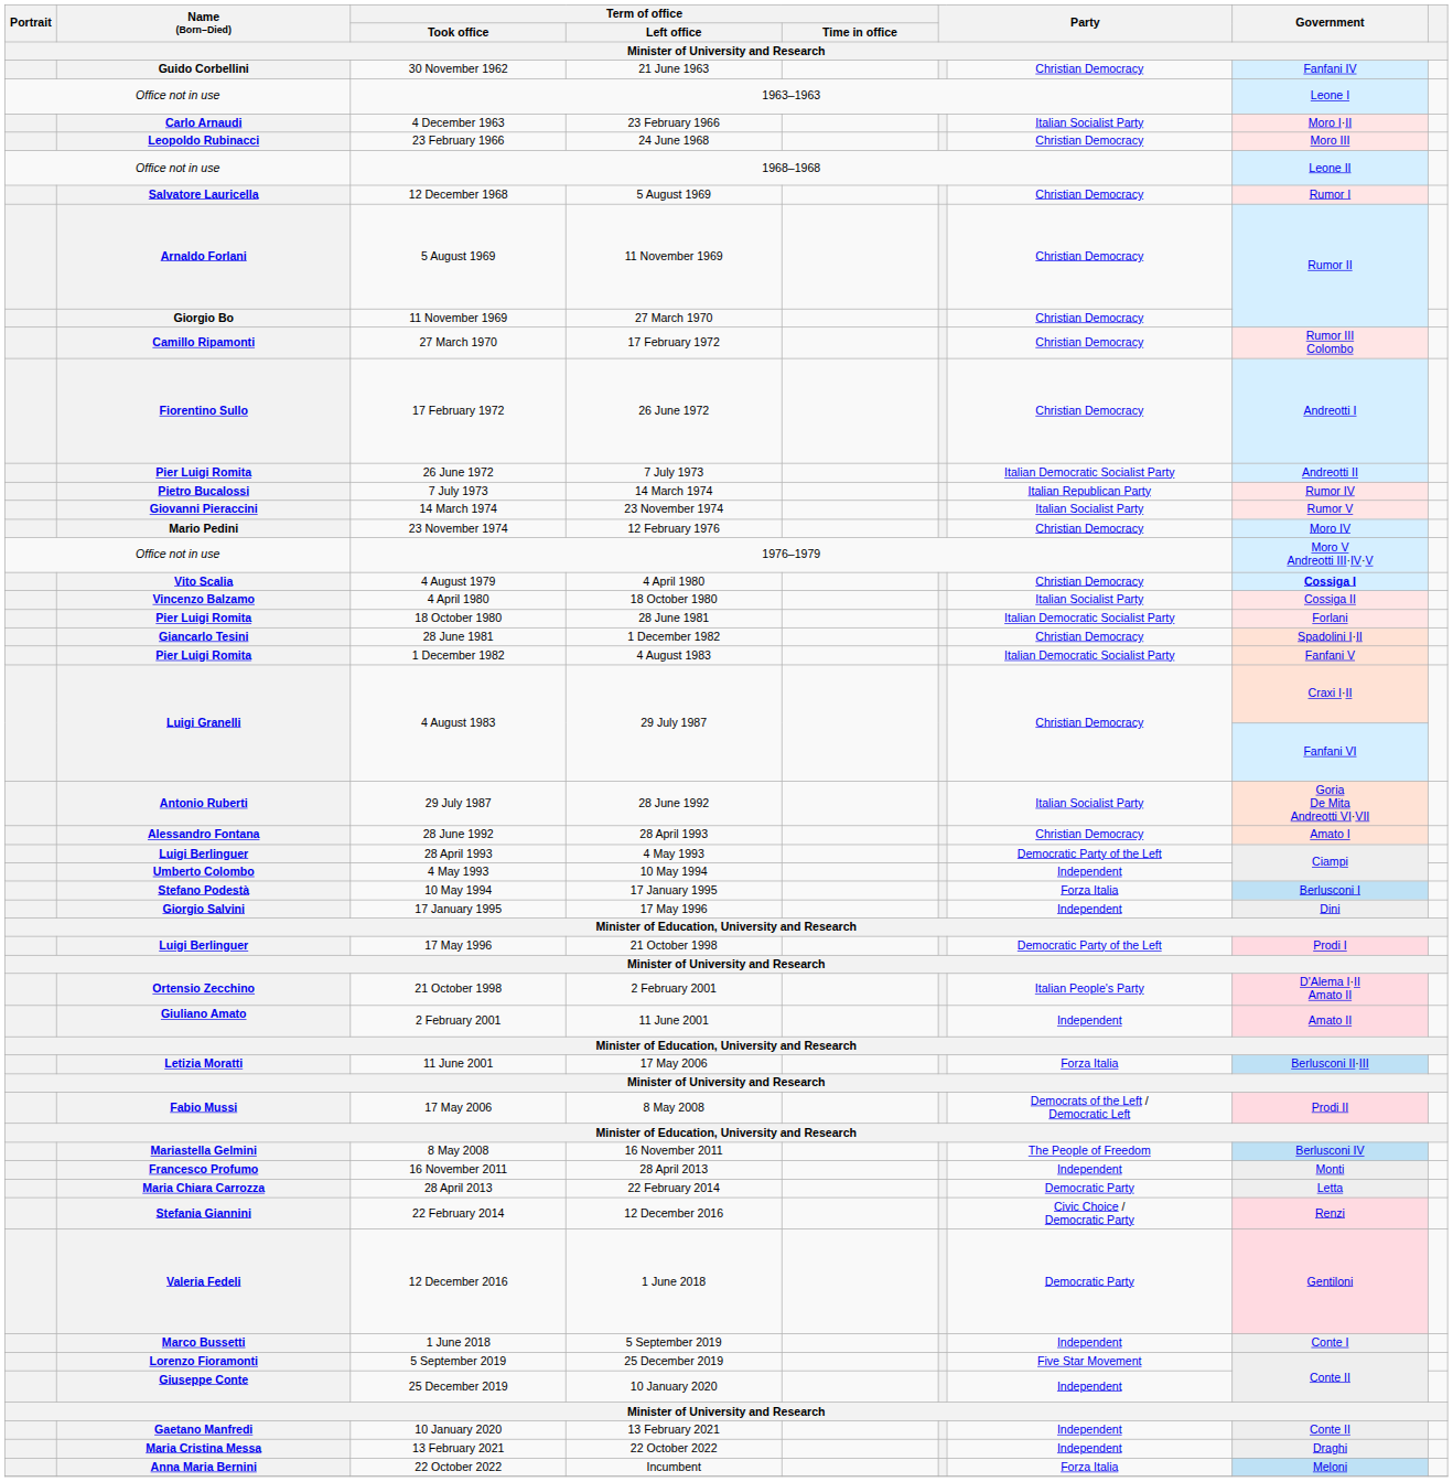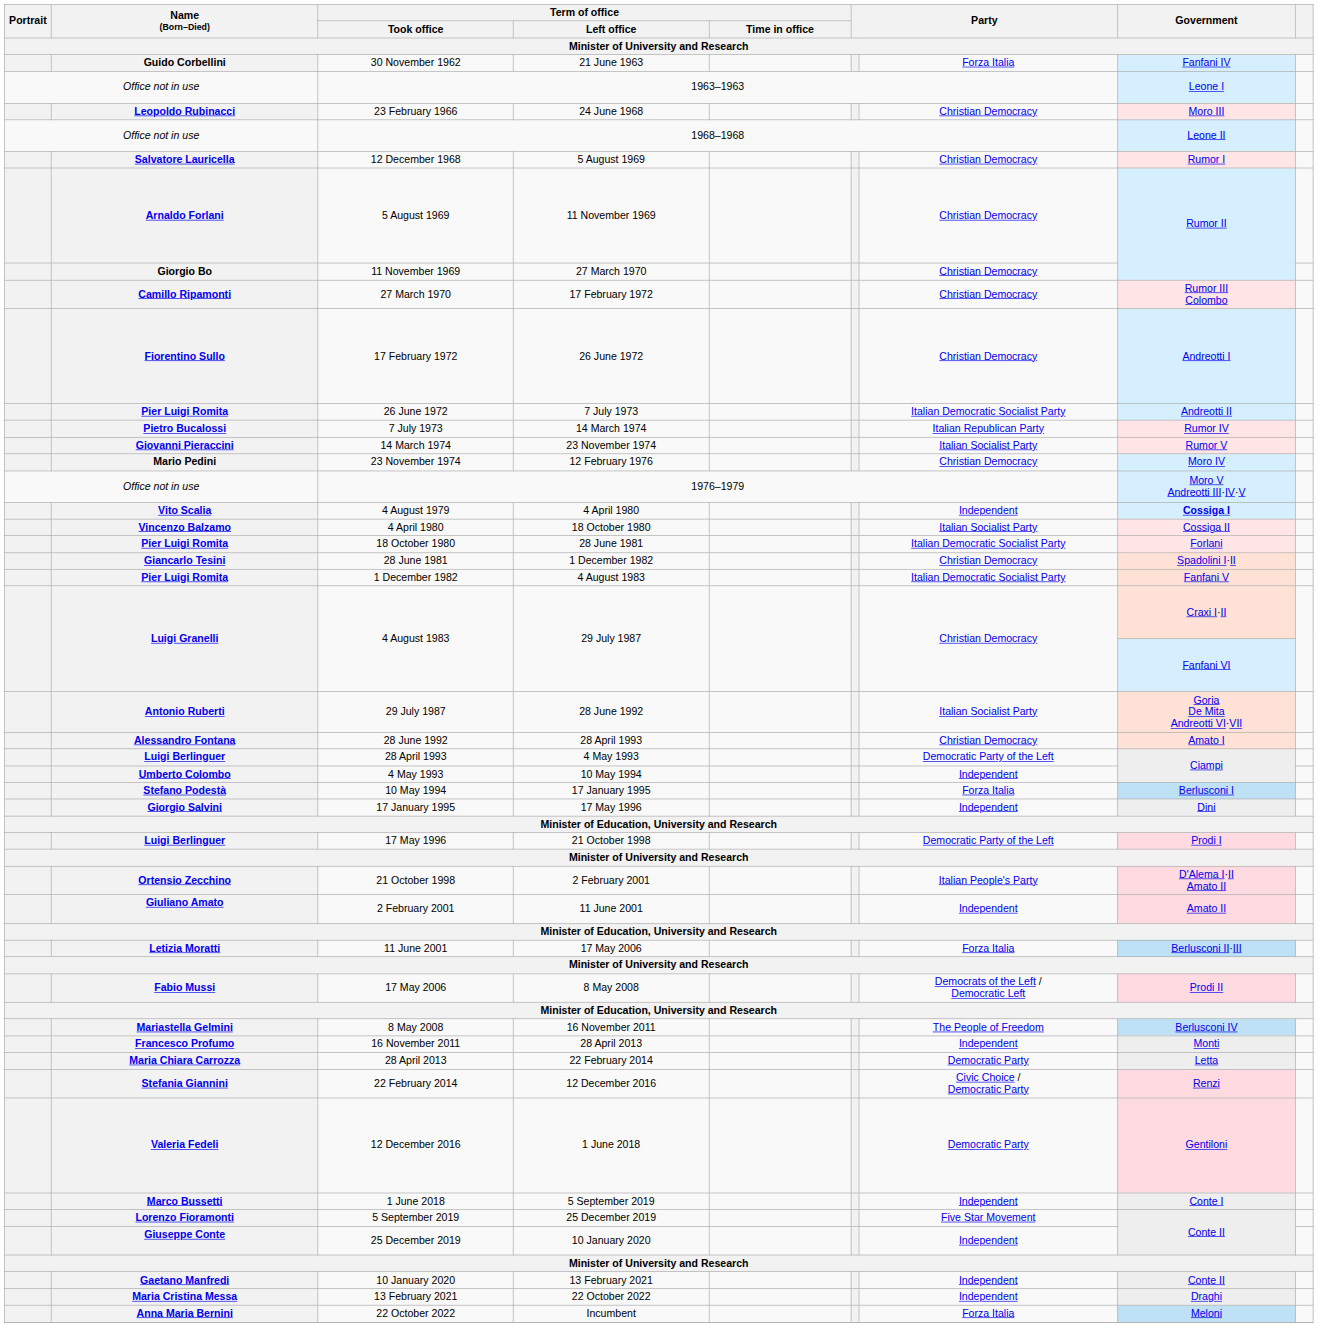30 November 1962 | column 7: Christian Democracy -> Forza Italia
- row: Carlo Arnaudi | 4 December 1963 | 23 February 1966 | Italian Socialist Party | Moro I·II
4 August 1979 | column 7: Christian Democracy -> Independent
